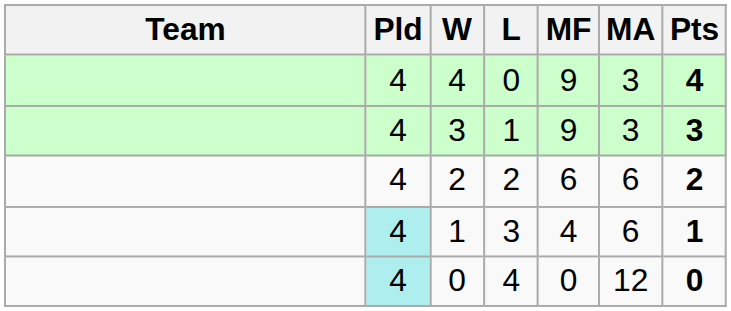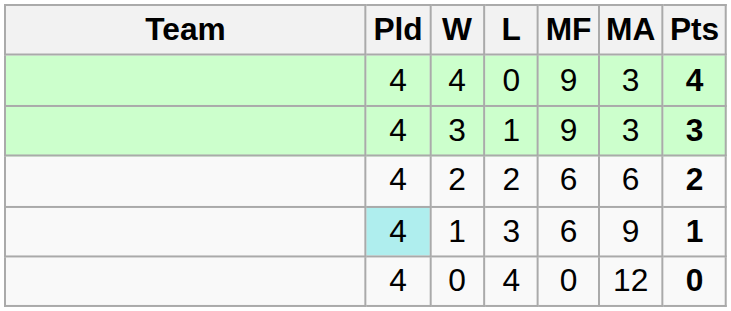row 5 | MF: 4 -> 6
row 5 | MA: 6 -> 9
row 6 | Pld: paleturquoise background -> no background
